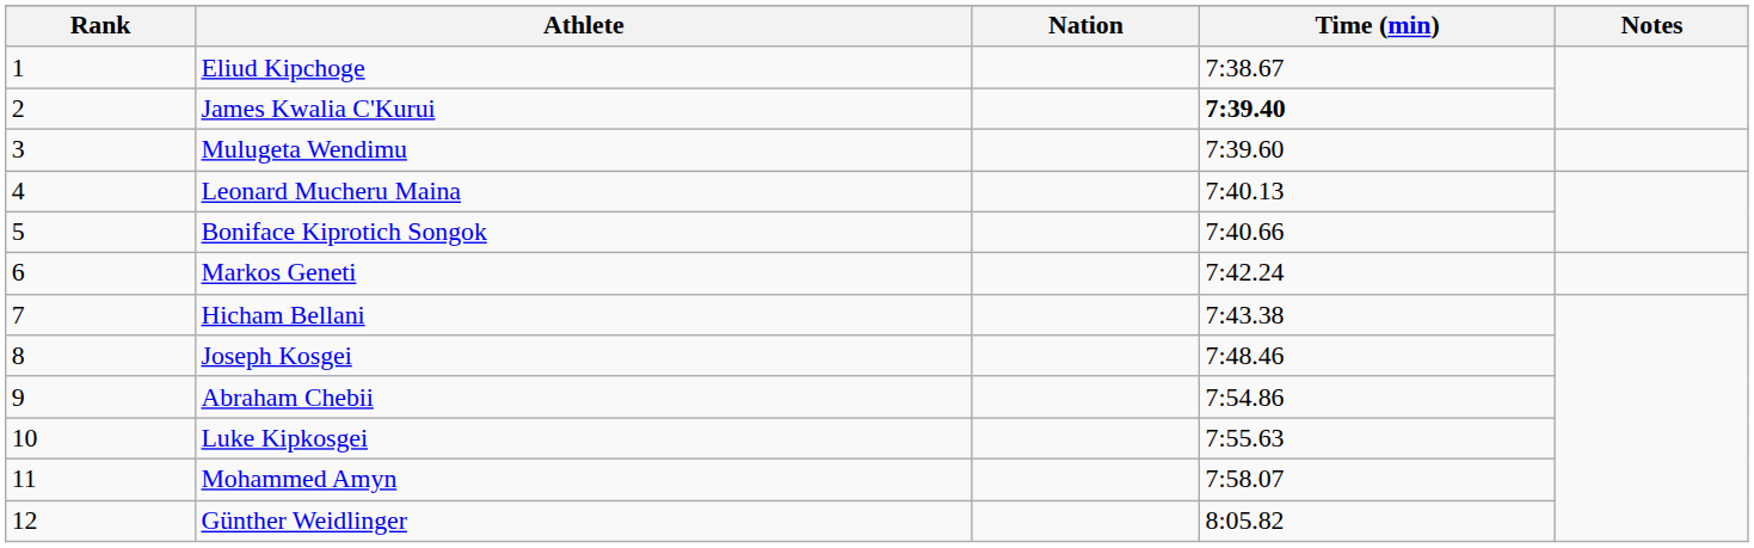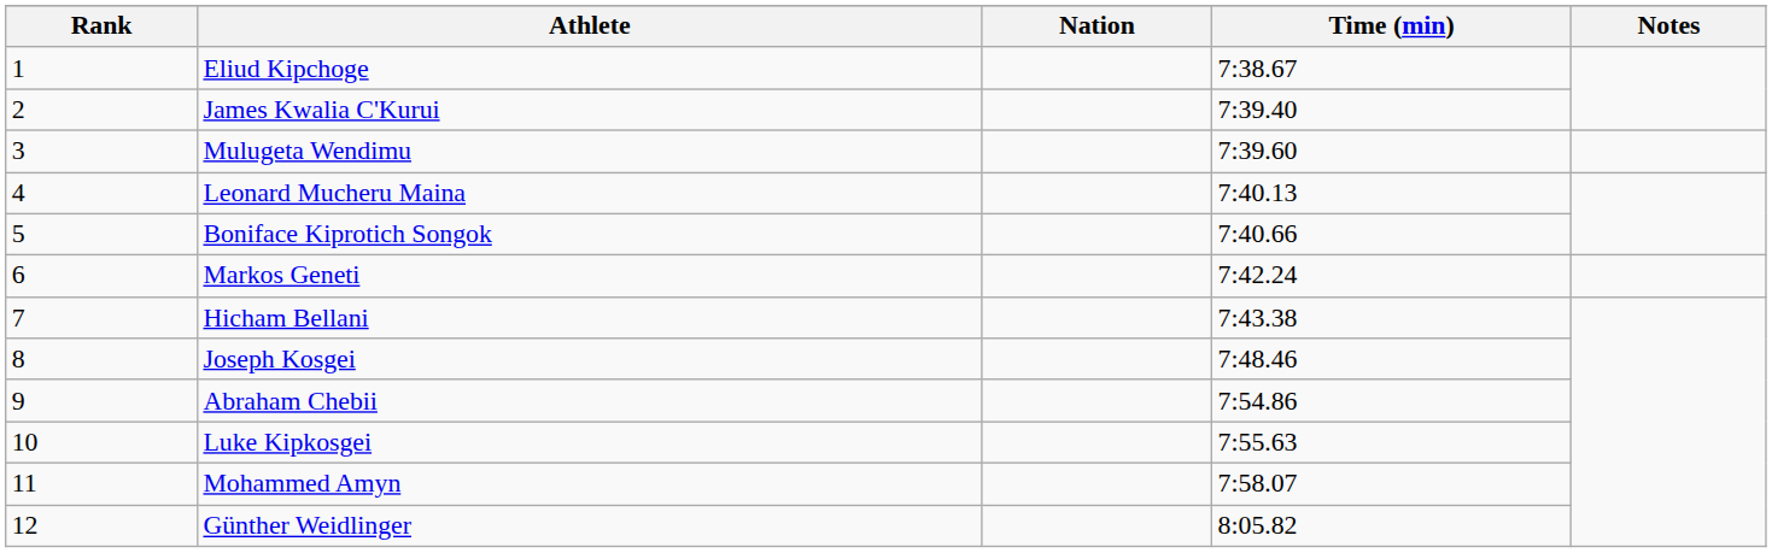James Kwalia C'Kurui | Time (min): bold -> normal
